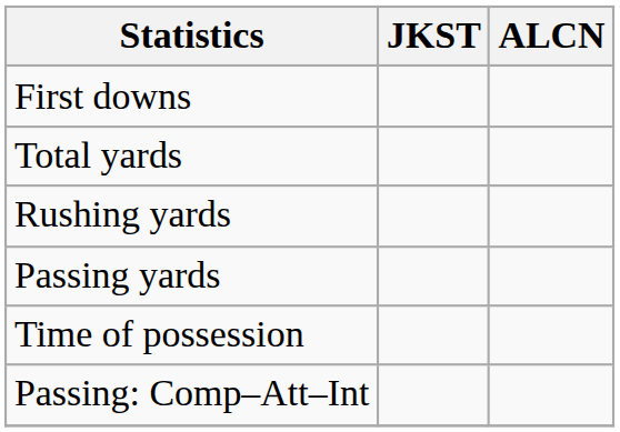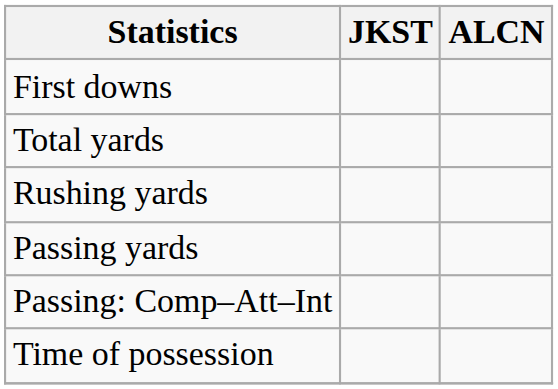rows swapped: Passing: Comp–Att–Int <-> Time of possession
